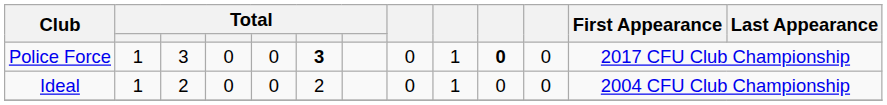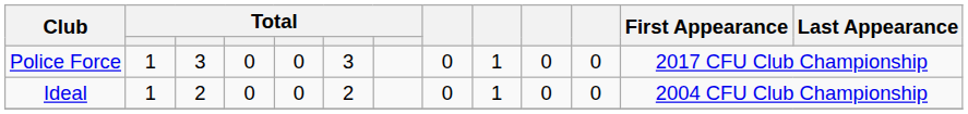Police Force | column 6: bold -> normal
Police Force | column 10: bold -> normal
